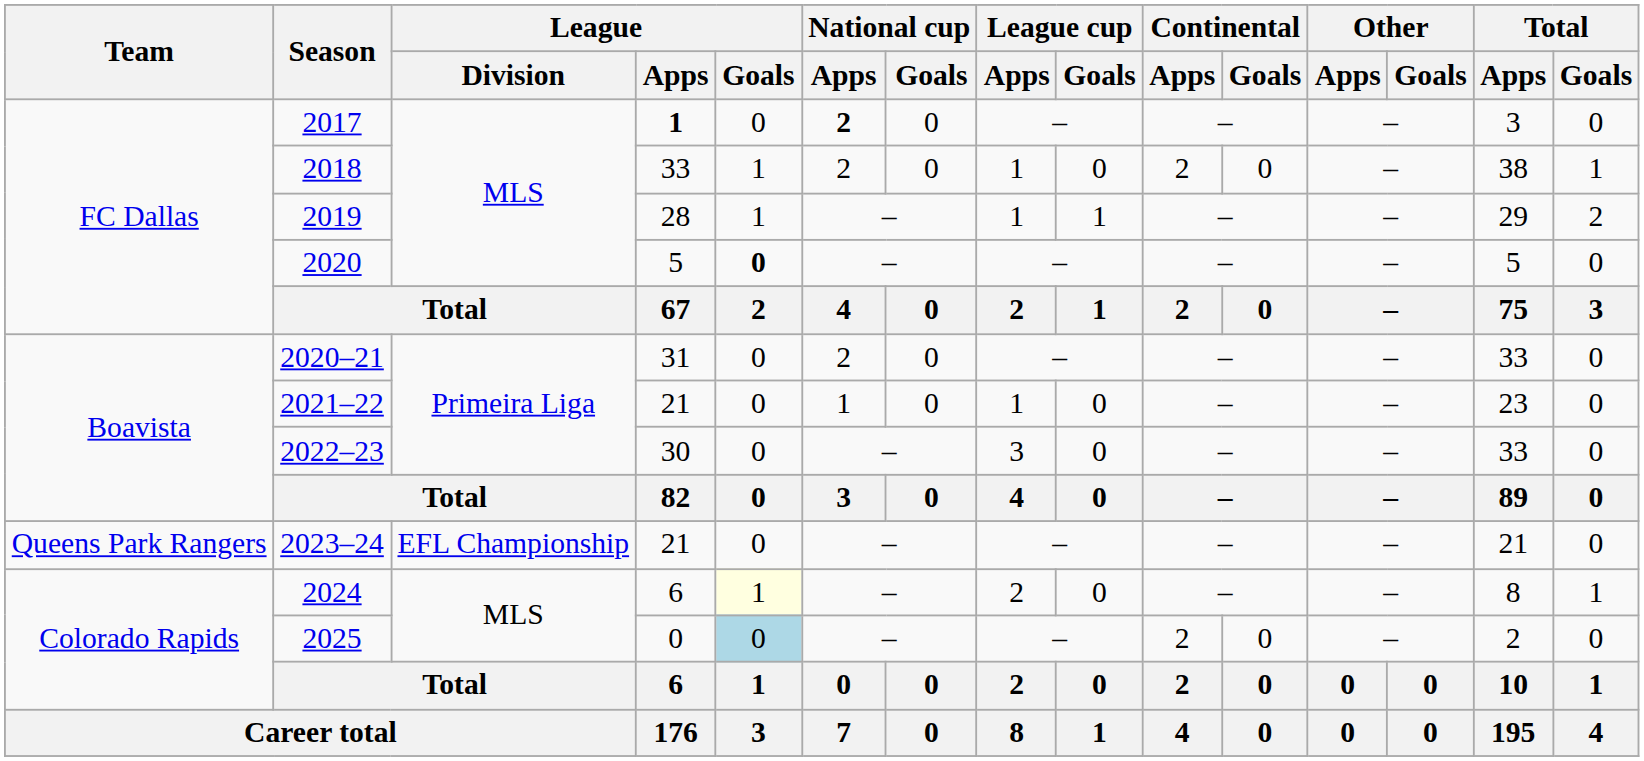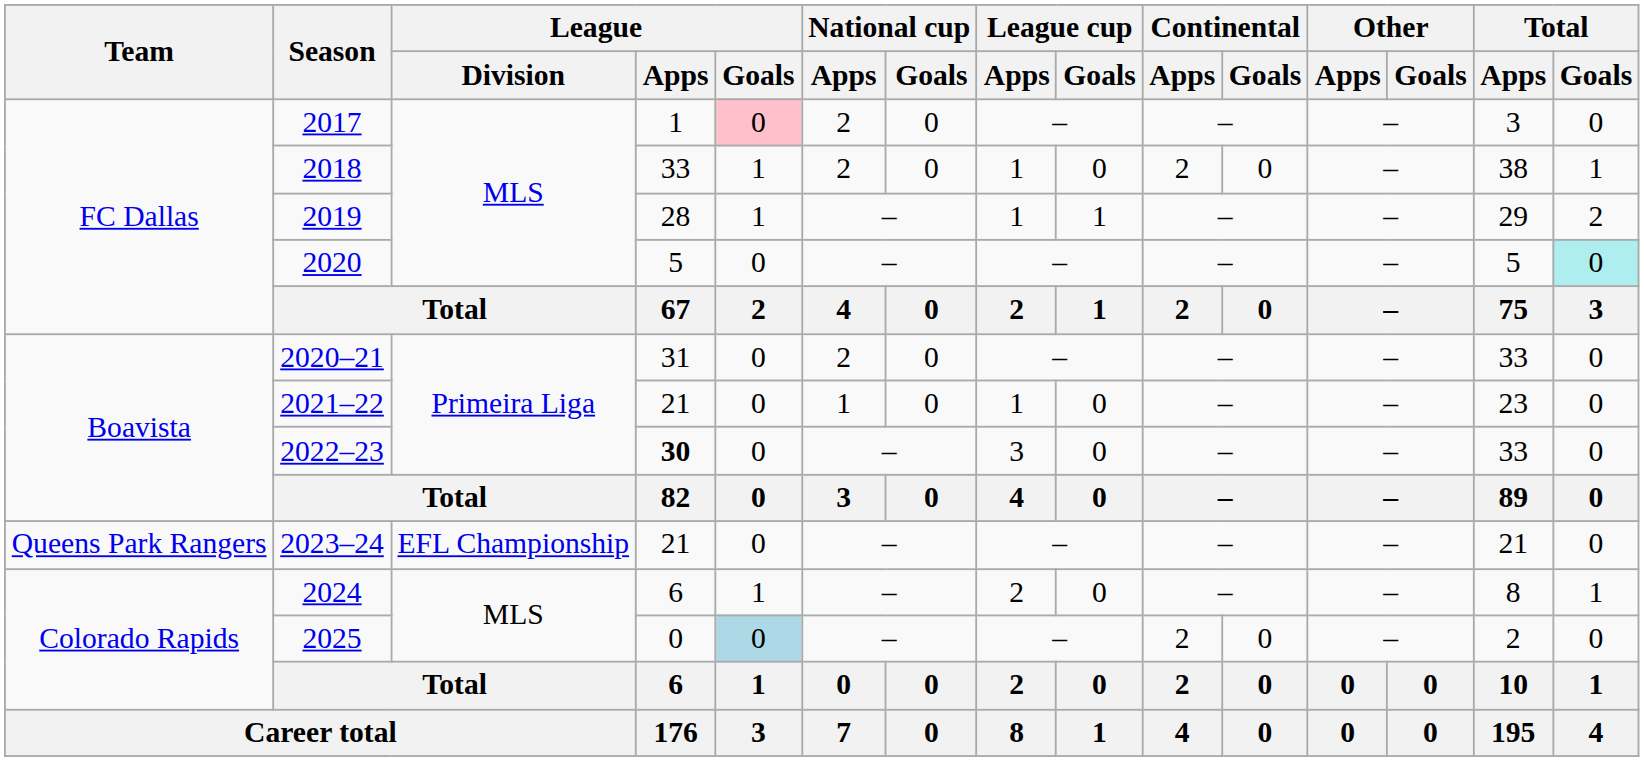2017 | League / Apps: bold -> normal
2017 | League / Goals: no background -> pink background
2017 | National cup / Apps: bold -> normal
2020 | League / Goals: bold -> normal
2020 | Total / Goals: no background -> paleturquoise background
2022–23 | League / Apps: normal -> bold
2024 | League / Goals: lightyellow background -> no background
